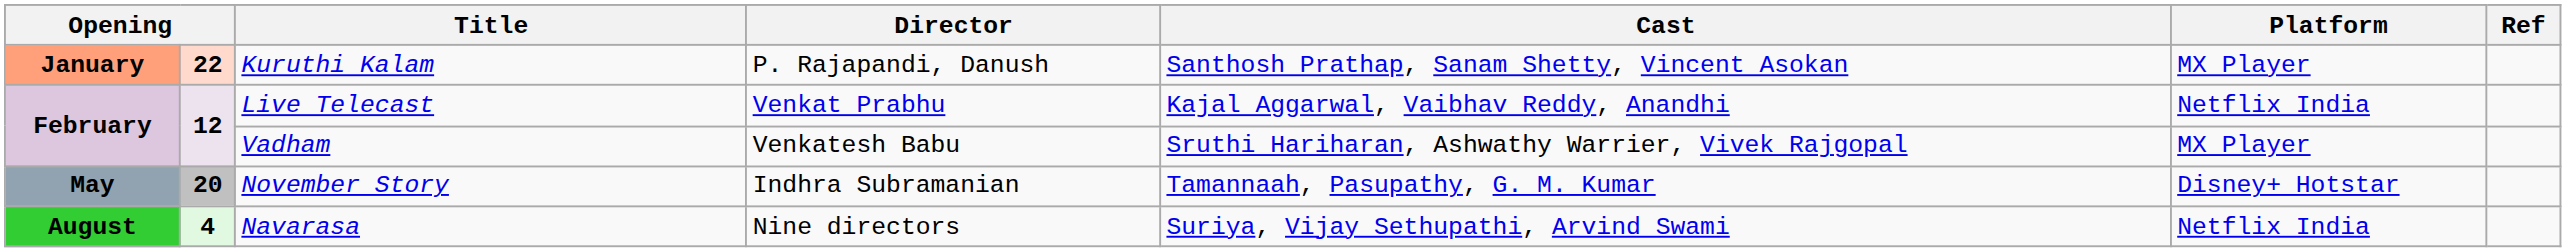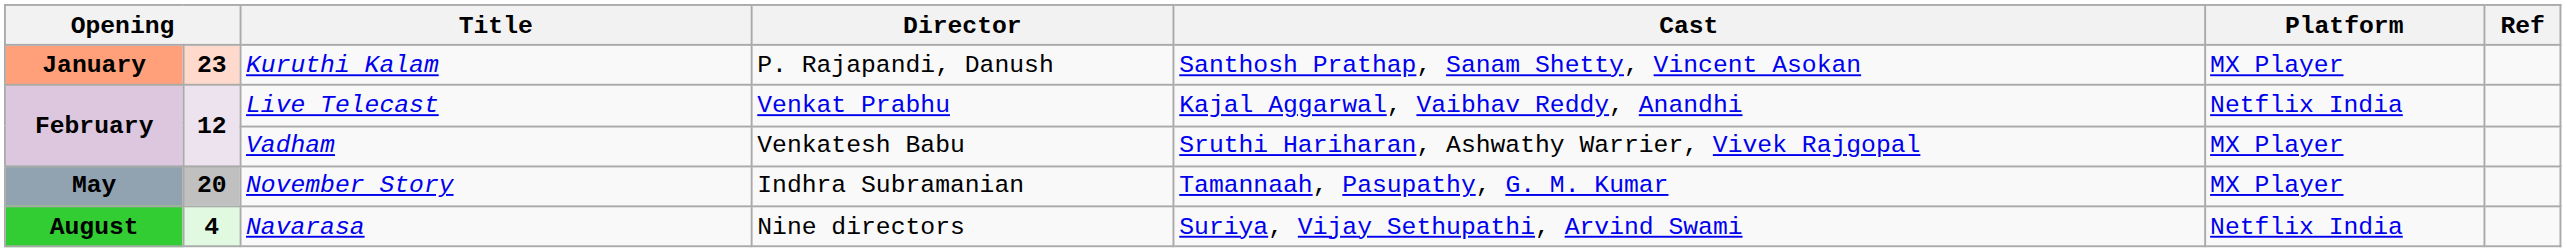Kuruthi Kalam | column 2: 22 -> 23
November Story | Platform: Disney+ Hotstar -> MX Player
